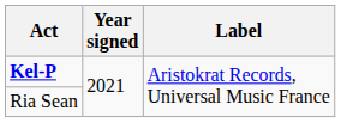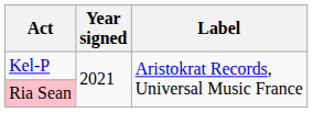Kel-P | Act: bold -> normal
Ria Sean | Act: no background -> pink background
